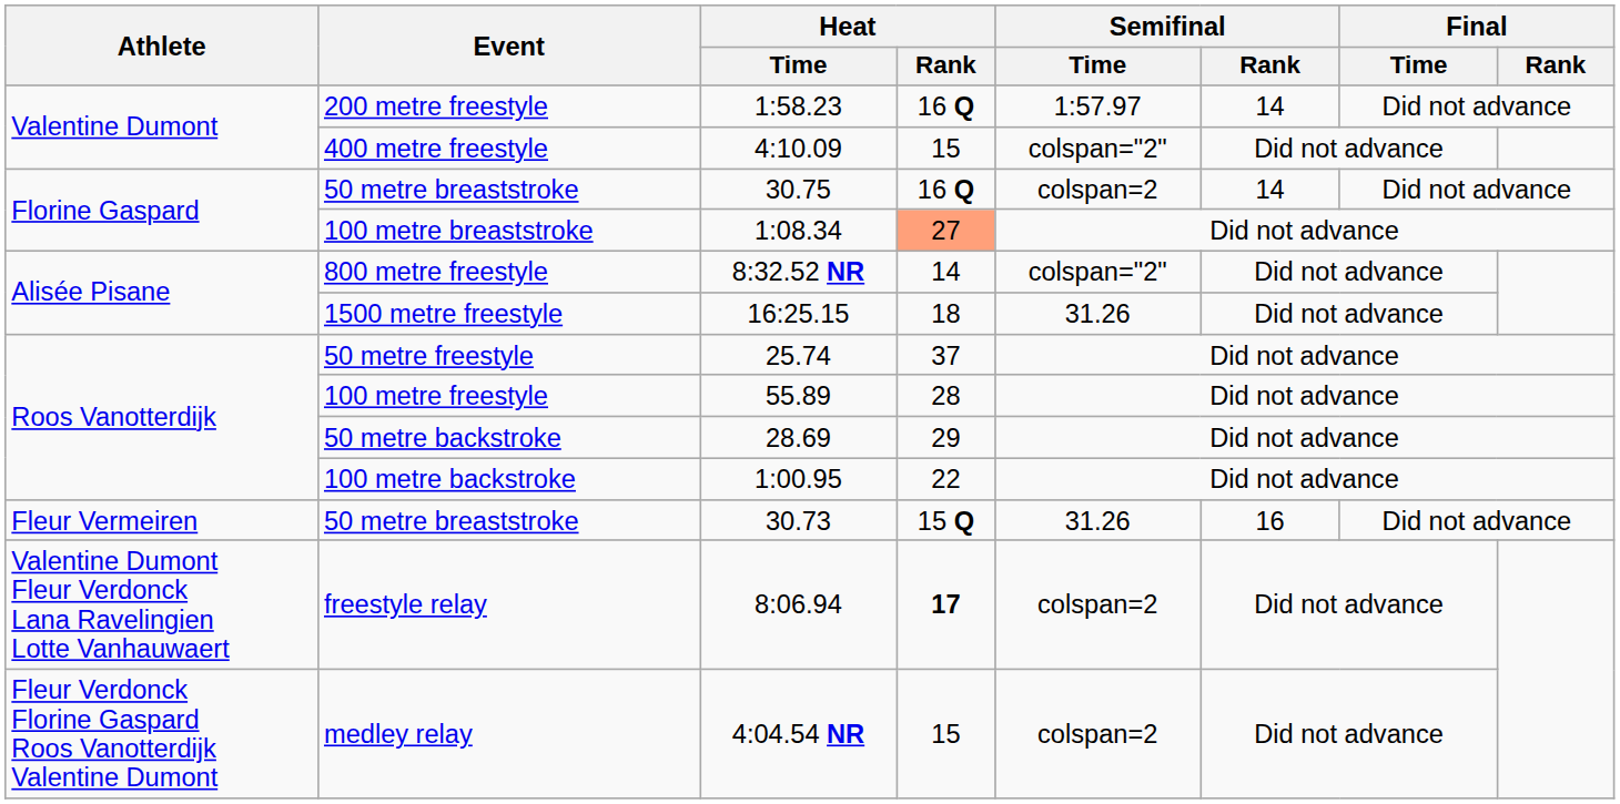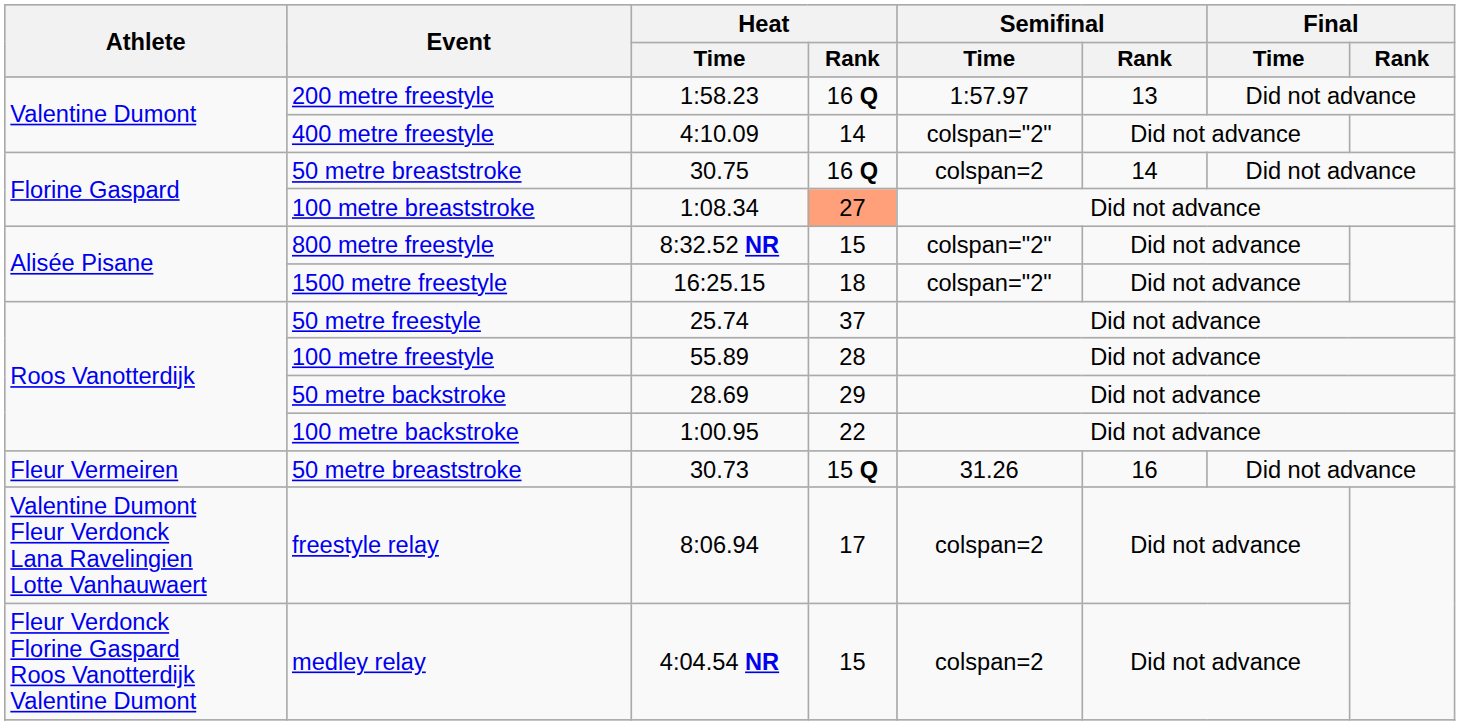200 metre freestyle | Semifinal / Rank: 14 -> 13
400 metre freestyle | Heat / Rank: 15 -> 14
800 metre freestyle | Heat / Rank: 14 -> 15
1500 metre freestyle | Semifinal / Time: 31.26 -> colspan="2"
freestyle relay | Heat / Rank: bold -> normal
